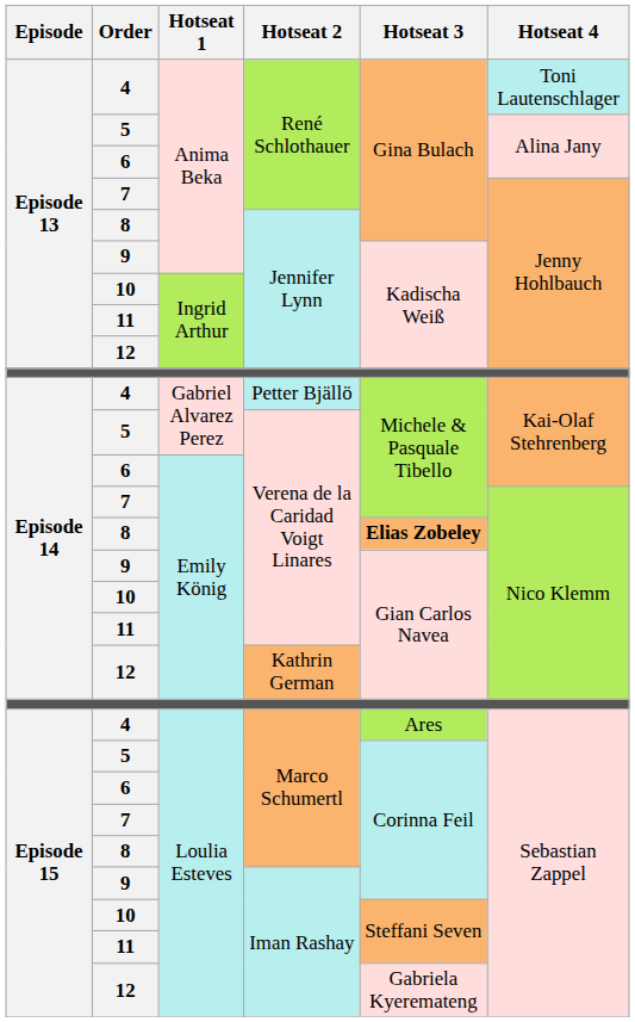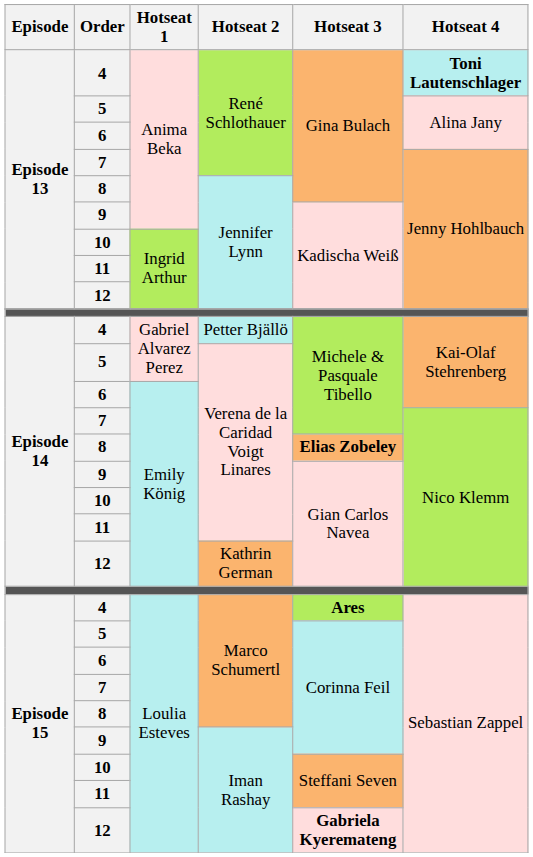4 / René Schlothauer | Hotseat 4: normal -> bold
4 / Marco Schumertl | Hotseat 3: normal -> bold
12 / Iman Rashay | Hotseat 3: normal -> bold
